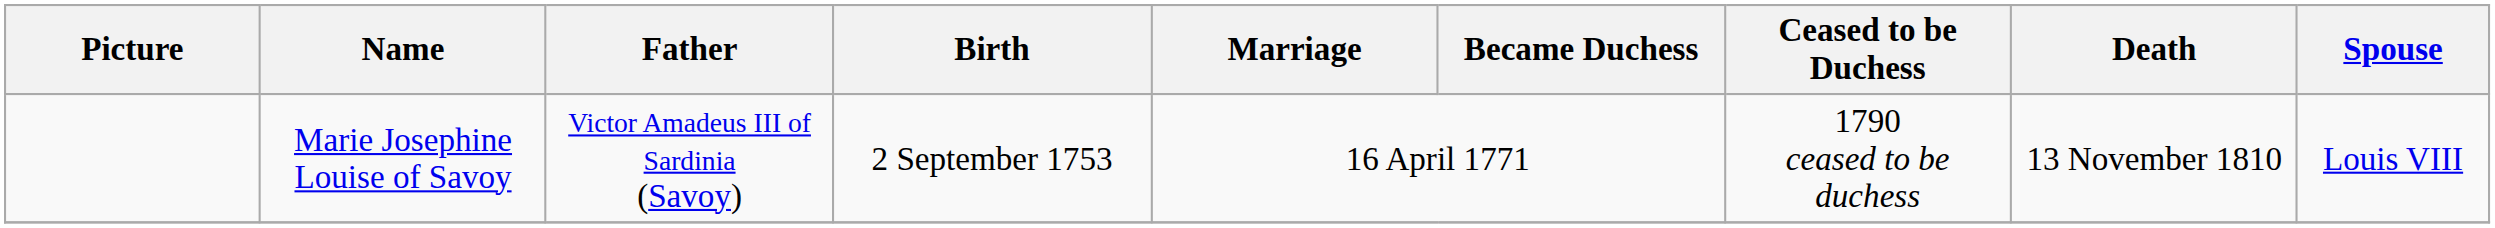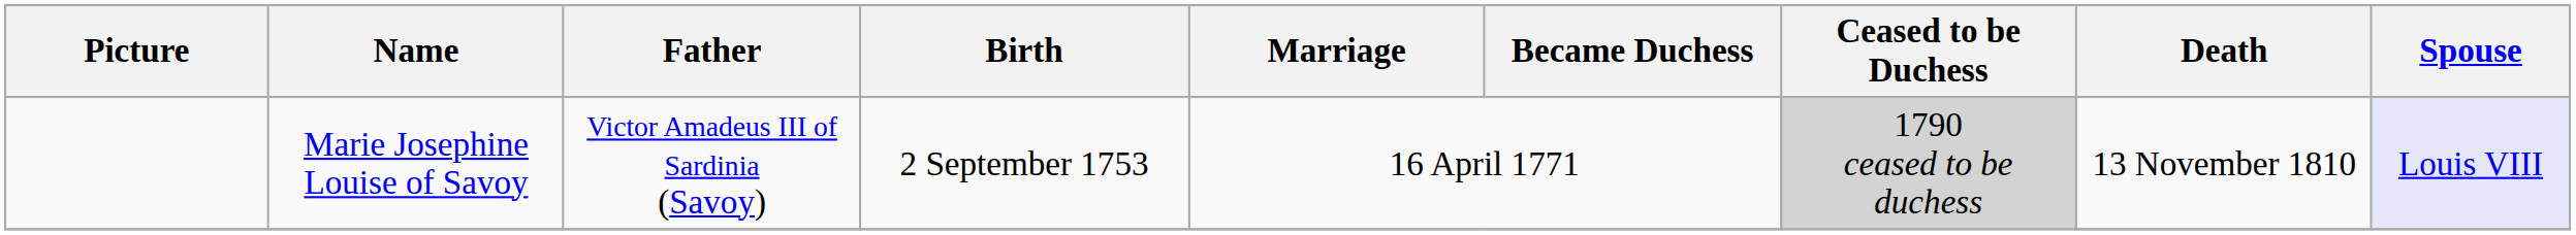Marie Josephine Louise of Savoy | Ceased to be Duchess: no background -> lightgrey background
Marie Josephine Louise of Savoy | Spouse: no background -> lavender background
